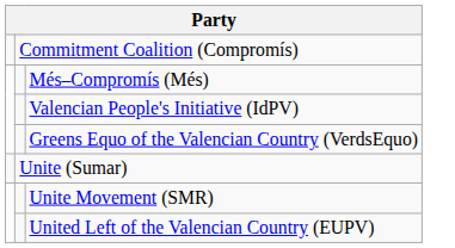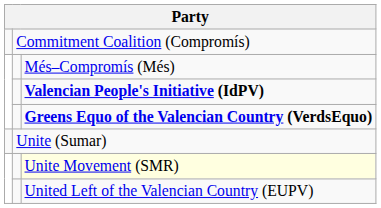Valencian People's Initiative (IdPV) | column 3: normal -> bold
Greens Equo of the Valencian Country (VerdsEquo) | column 3: normal -> bold
Unite Movement (SMR) | column 3: no background -> lightyellow background
